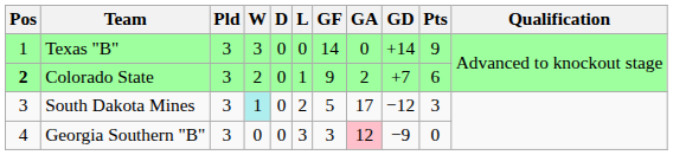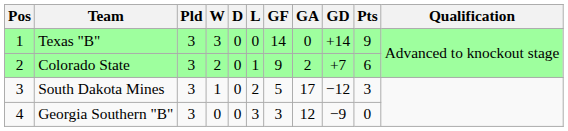Colorado State | Pos: bold -> normal
South Dakota Mines | W: paleturquoise background -> no background
Georgia Southern "B" | GA: pink background -> no background
